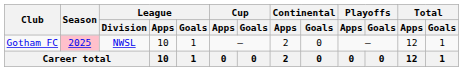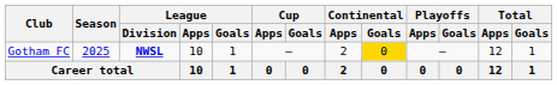Gotham FC | Season: pink background -> no background
Gotham FC | League / Division: normal -> bold
Gotham FC | Continental / Goals: no background -> gold background
